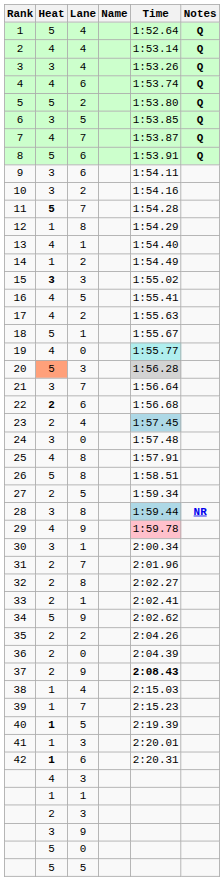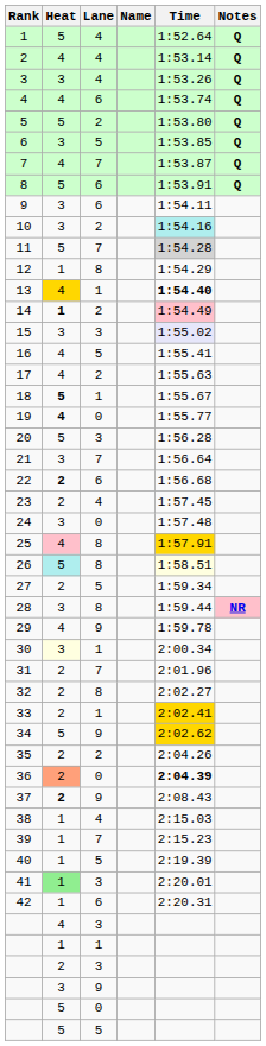10 | Time: no background -> paleturquoise background
11 | Heat: bold -> normal
11 | Time: no background -> lightgrey background
13 | Heat: no background -> gold background
13 | Time: normal -> bold
14 | Heat: normal -> bold
14 | Time: no background -> pink background
15 | Heat: bold -> normal
15 | Time: no background -> lavender background
18 | Heat: normal -> bold
19 | Heat: normal -> bold
19 | Time: paleturquoise background -> no background
20 | Heat: lightsalmon background -> no background
20 | Time: lightgrey background -> no background
23 | Time: lightblue background -> no background
25 | Heat: no background -> pink background
25 | Time: no background -> gold background
26 | Heat: no background -> paleturquoise background
26 | Time: no background -> lightyellow background
28 | Time: lightblue background -> no background
28 | Notes: no background -> pink background
29 | Time: pink background -> no background
30 | Heat: no background -> lightyellow background
33 | Time: no background -> gold background
34 | Time: no background -> gold background
36 | Heat: no background -> lightsalmon background
36 | Time: normal -> bold
37 | Heat: normal -> bold
37 | Time: bold -> normal
40 | Heat: bold -> normal
41 | Heat: no background -> lightgreen background
42 | Heat: bold -> normal
